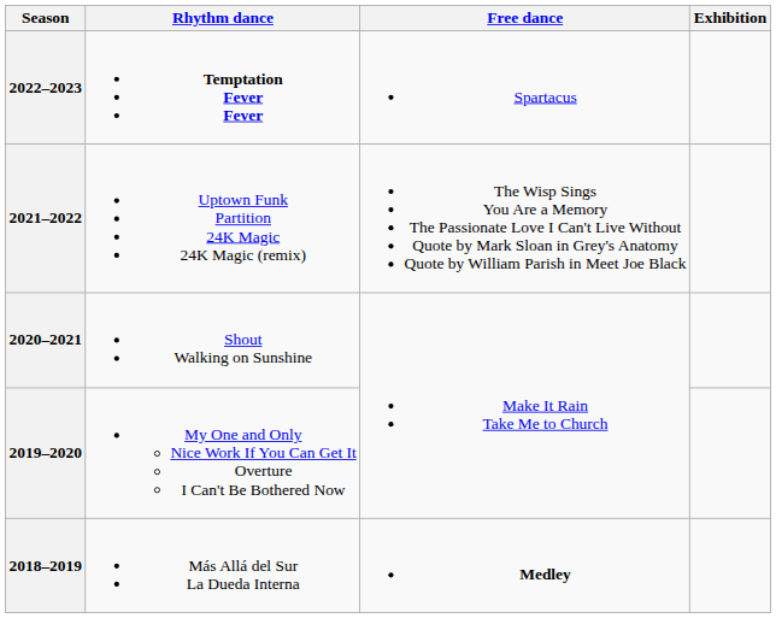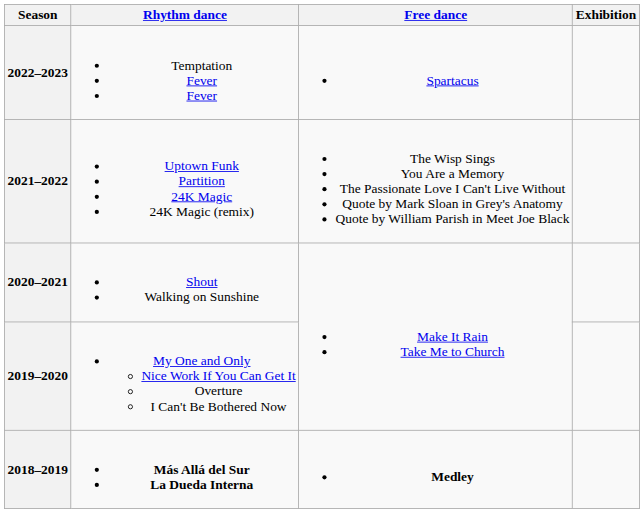2022–2023 | Rhythm dance: bold -> normal
2018–2019 | Rhythm dance: normal -> bold
